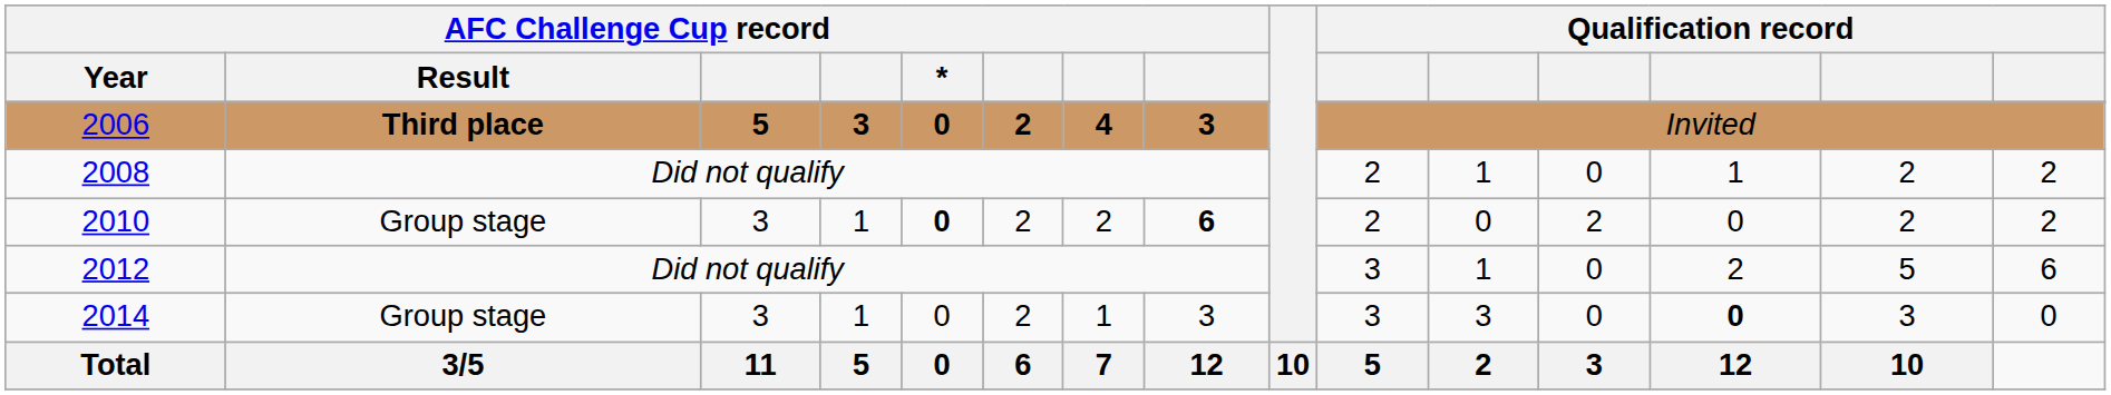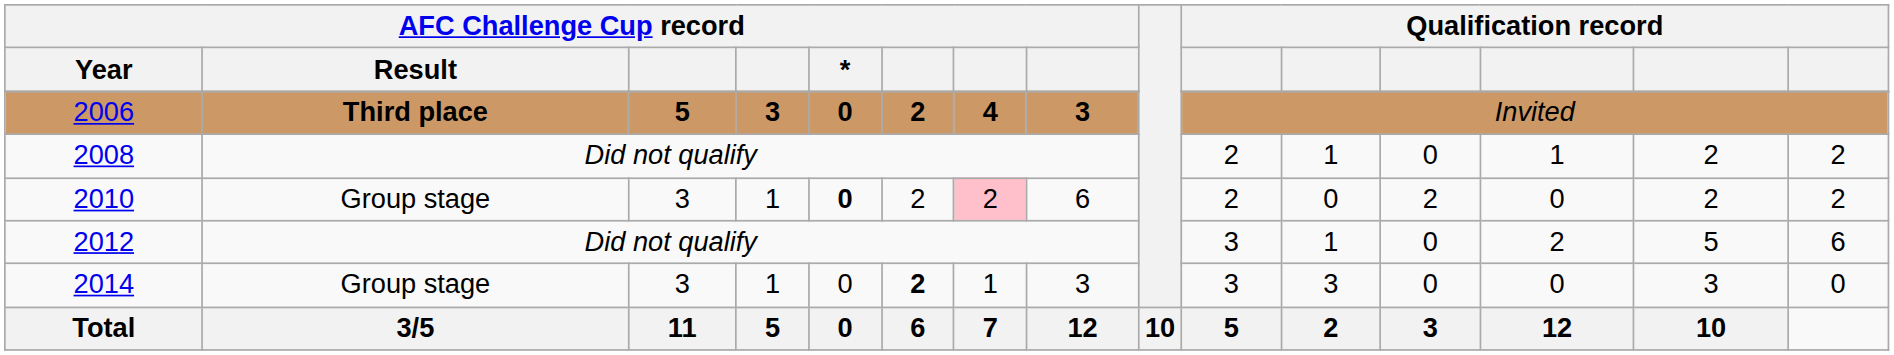2010 | column 7: no background -> pink background
2010 | column 8: bold -> normal
2014 | column 6: normal -> bold
2014 | column 13: bold -> normal
